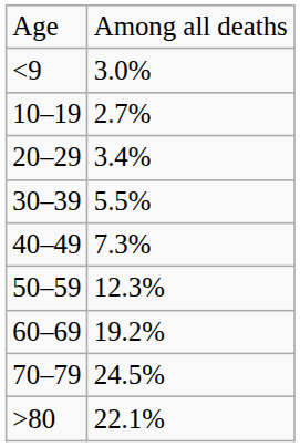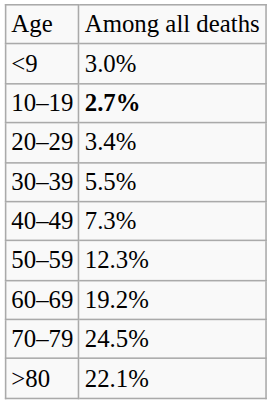10–19 | column 2: normal -> bold
